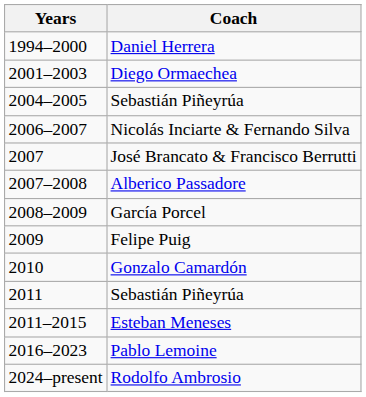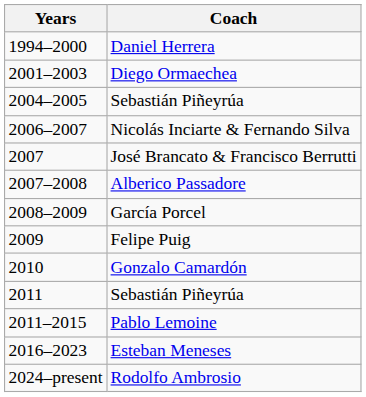row 12 | Coach: Esteban Meneses -> Pablo Lemoine
row 13 | Coach: Pablo Lemoine -> Esteban Meneses
